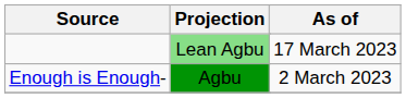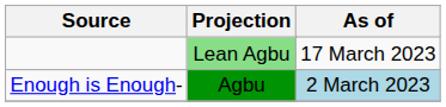Enough is Enough- | As of: no background -> lightblue background
